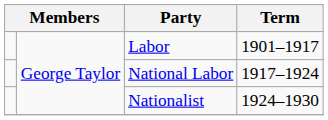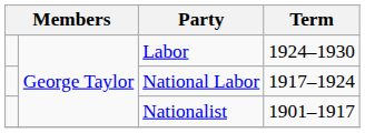Labor | Term: 1901–1917 -> 1924–1930
Nationalist | Term: 1924–1930 -> 1901–1917
